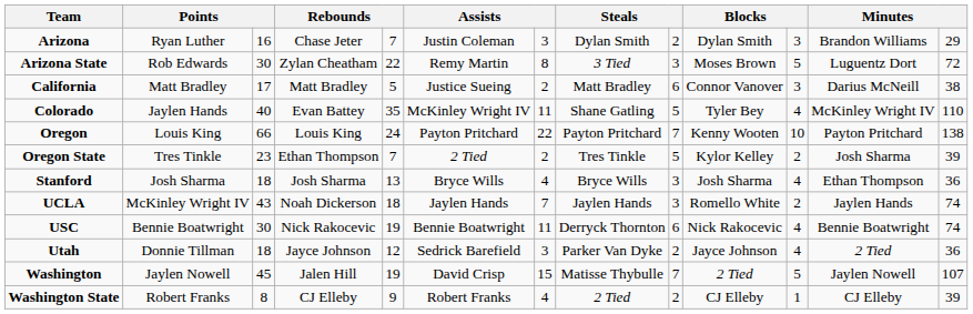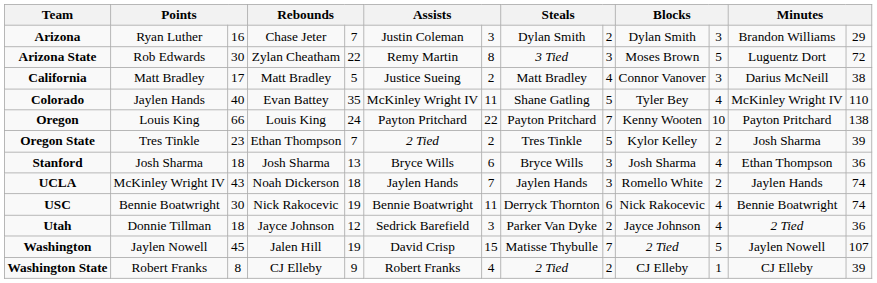California | column 9: 6 -> 4
Stanford | column 7: 4 -> 6
